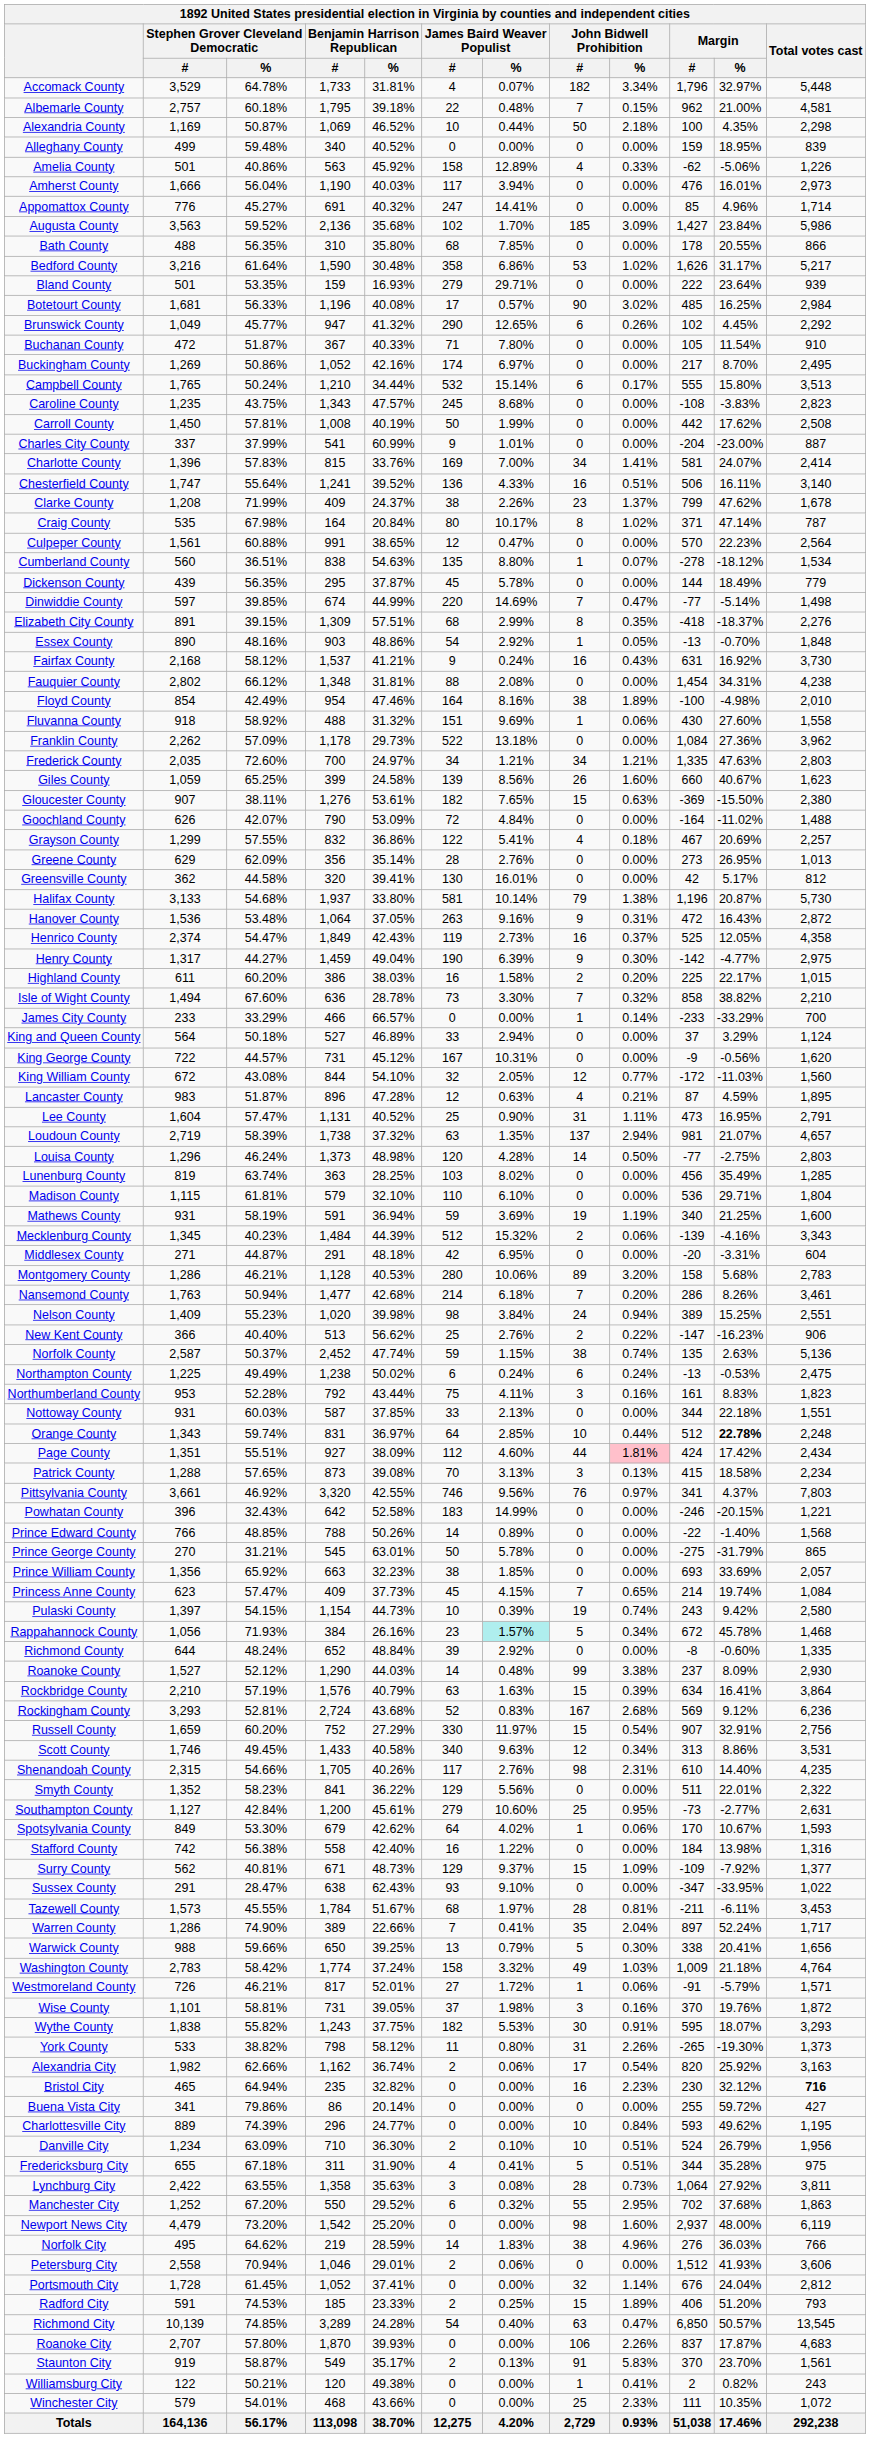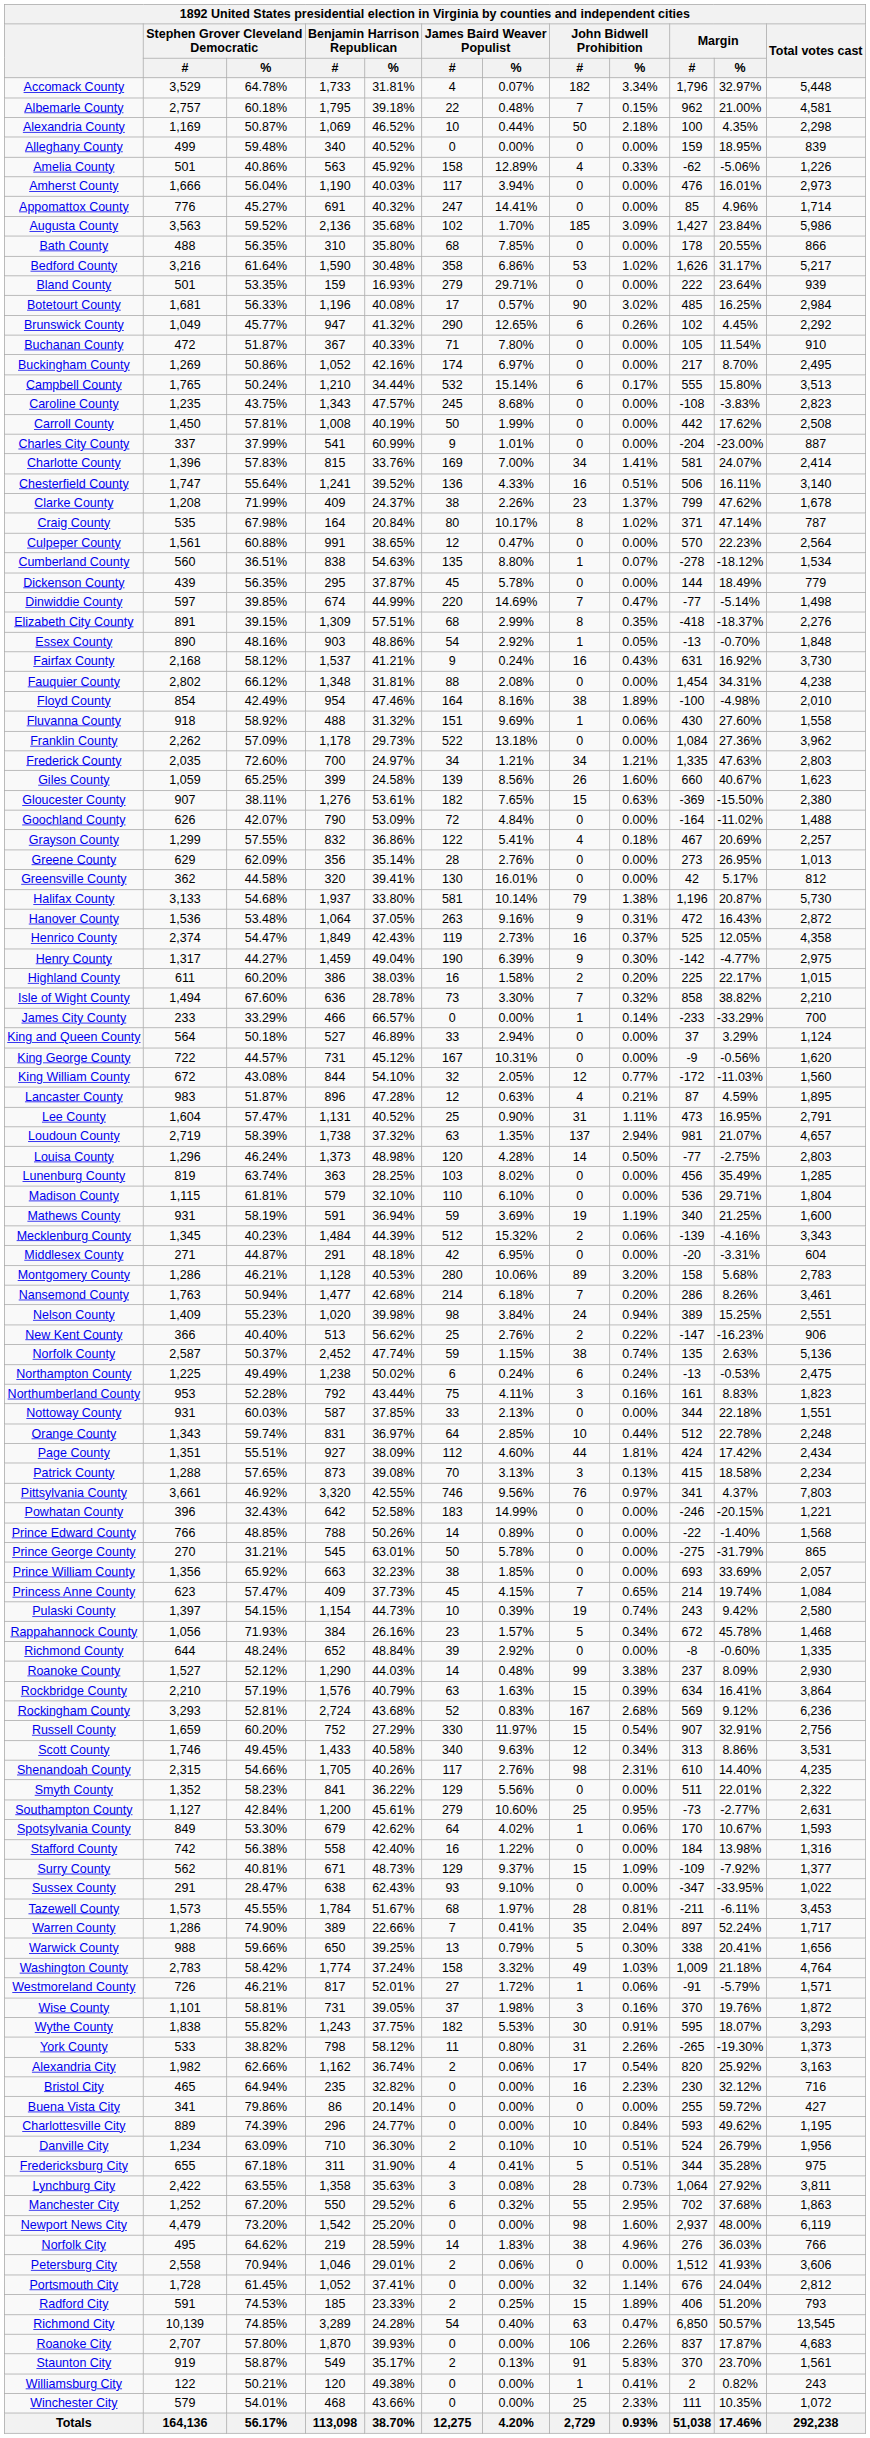Orange County | Margin / %: bold -> normal
Page County | John Bidwell Prohibition / %: pink background -> no background
Rappahannock County | James Baird Weaver Populist / %: paleturquoise background -> no background
Bristol City | Total votes cast: bold -> normal
